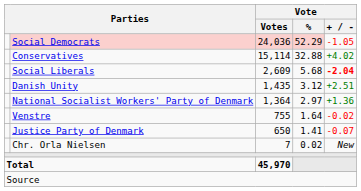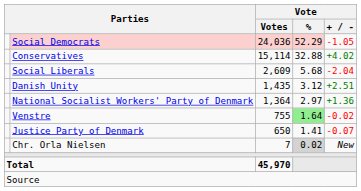Social Liberals | Vote / + / -: bold -> normal
Venstre | Vote / %: no background -> lightgreen background
Chr. Orla Nielsen | Vote / %: no background -> lightgrey background
